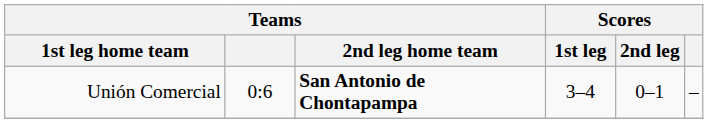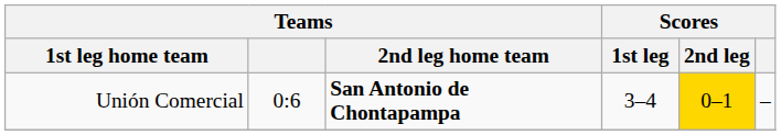Unión Comercial | Scores / 2nd leg: no background -> gold background
